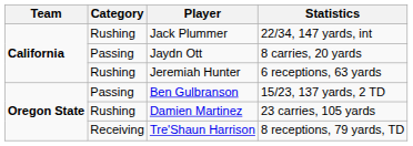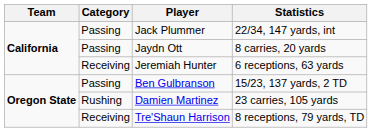Jack Plummer | Category: Rushing -> Passing
Jeremiah Hunter | Category: Rushing -> Receiving
